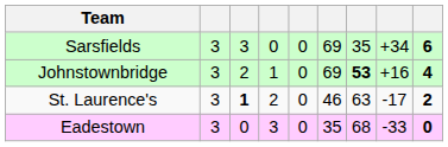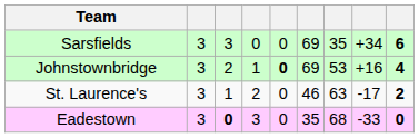Johnstownbridge | column 5: normal -> bold
Johnstownbridge | column 7: bold -> normal
St. Laurence's | column 3: bold -> normal
Eadestown | column 3: normal -> bold
